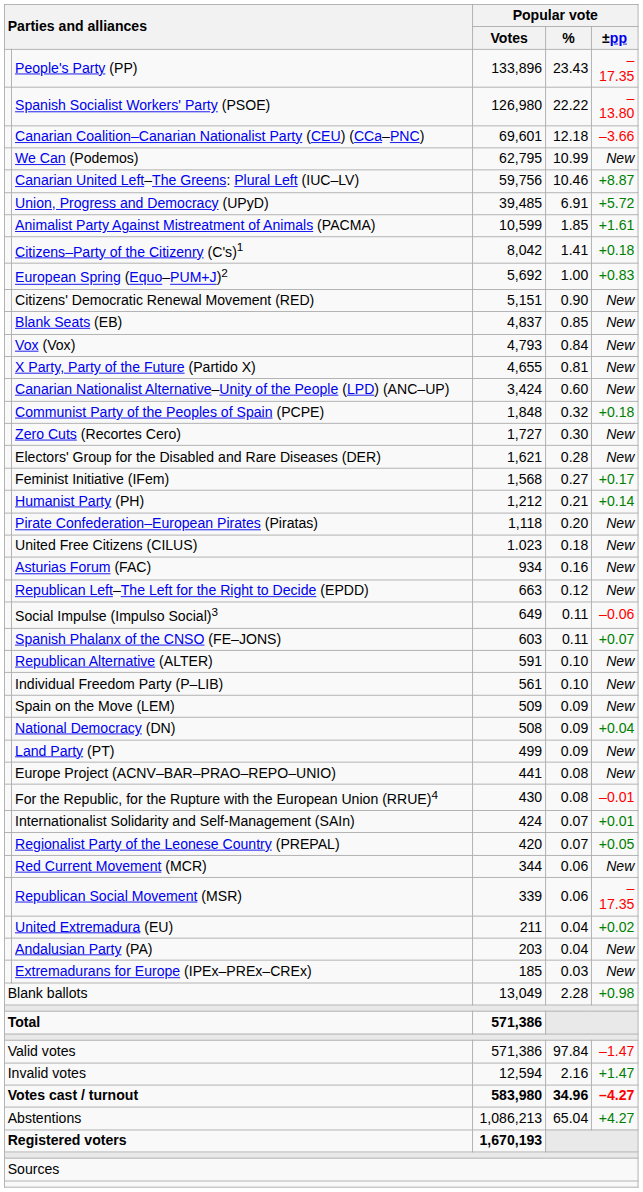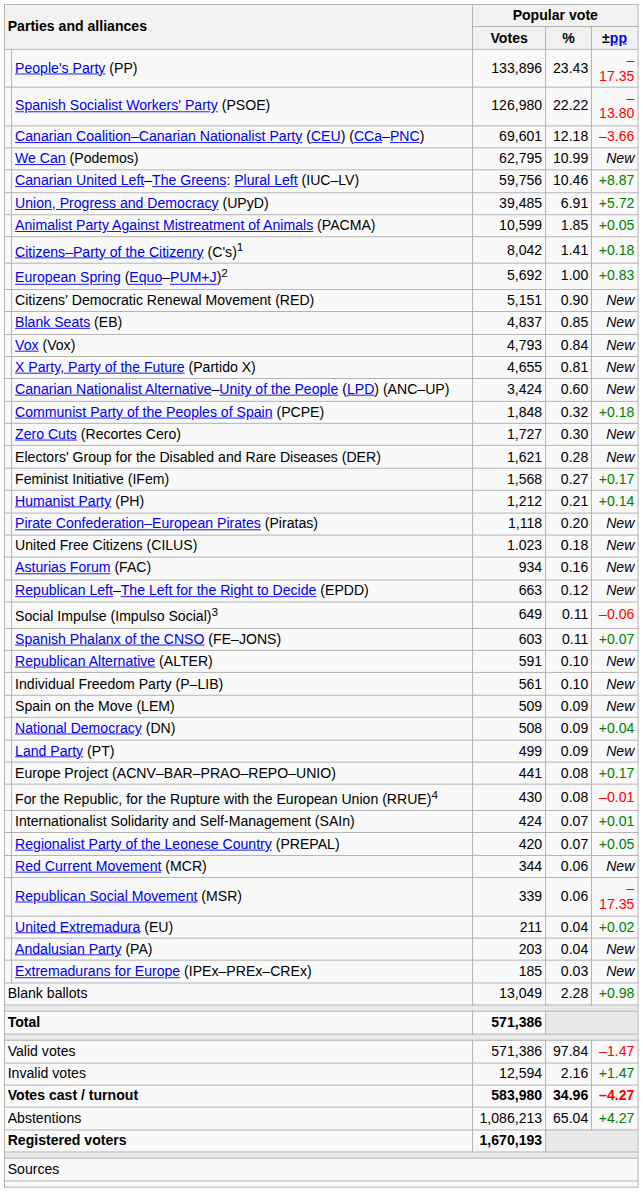Animalist Party Against Mistreatment of Animals (PACMA) | Popular vote / ±pp: +1.61 -> +0.05
Europe Project (ACNV–BAR–PRAO–REPO–UNIO) | Popular vote / ±pp: New -> +0.17
